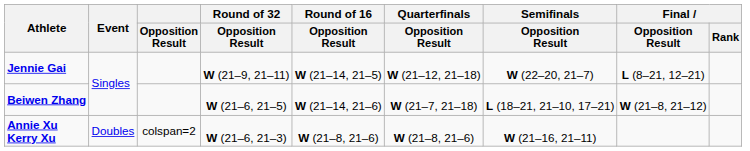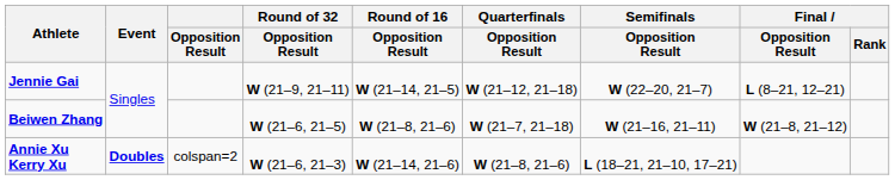Beiwen Zhang | Round of 16 / Opposition Result: W (21–14, 21–6) -> W (21–8, 21–6)
Beiwen Zhang | Semifinals / Opposition Result: L (18–21, 21–10, 17–21) -> W (21–16, 21–11)
Annie Xu Kerry Xu | Event: normal -> bold
Annie Xu Kerry Xu | Round of 16 / Opposition Result: W (21–8, 21–6) -> W (21–14, 21–6)
Annie Xu Kerry Xu | Semifinals / Opposition Result: W (21–16, 21–11) -> L (18–21, 21–10, 17–21)
